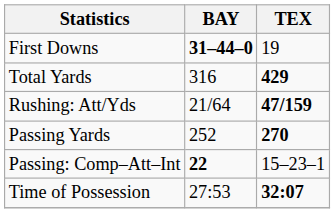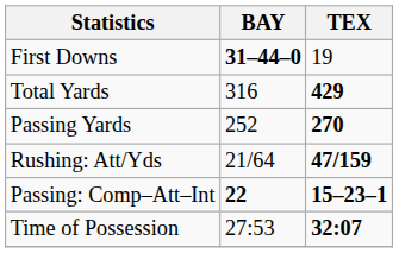rows swapped: Rushing: Att/Yds <-> Passing Yards
Passing: Comp–Att–Int | TEX: normal -> bold
